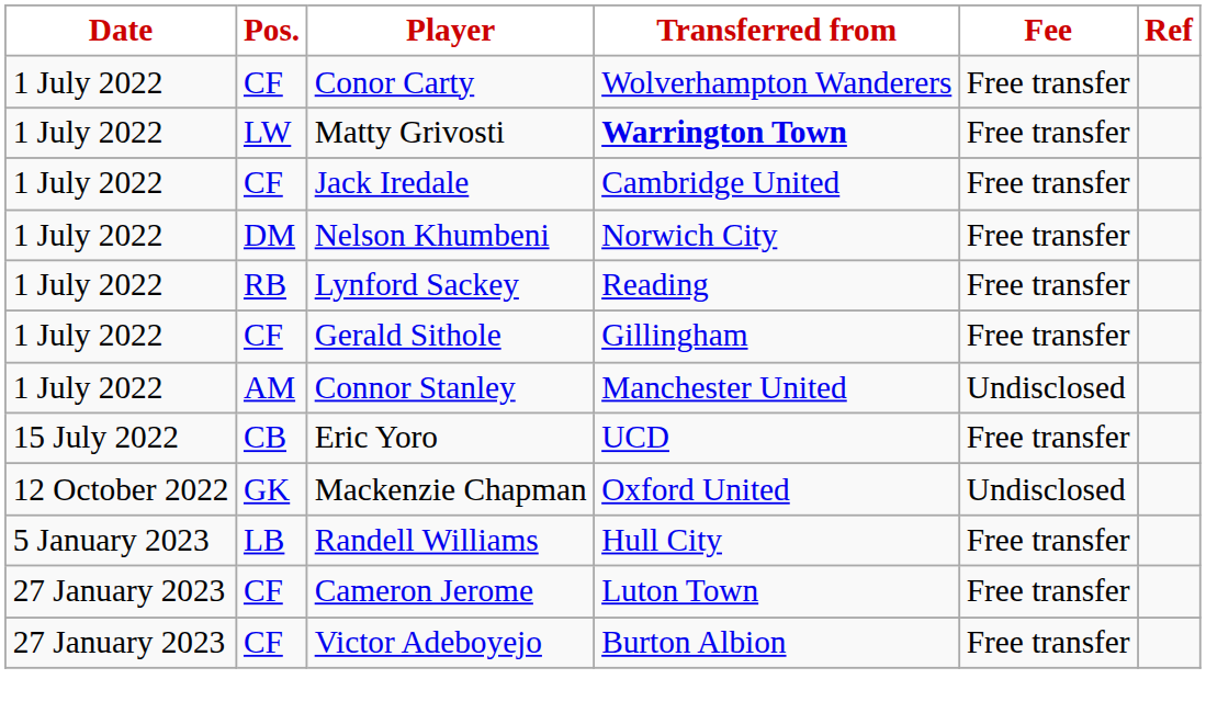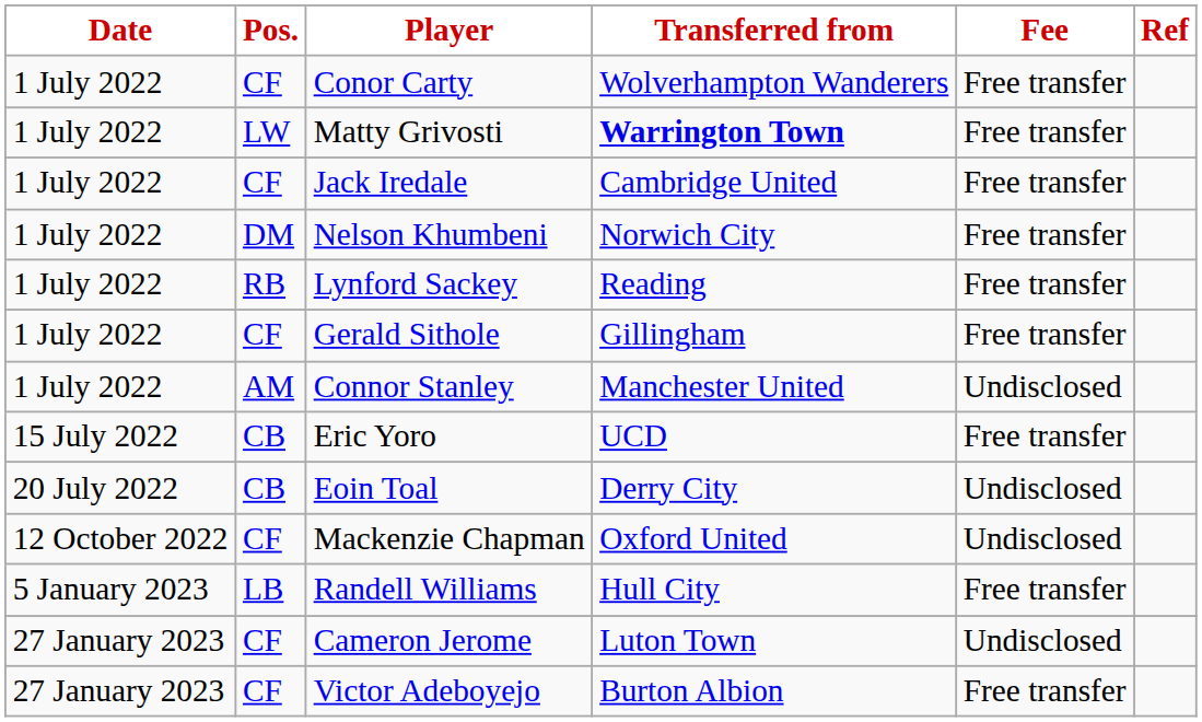+ row: 20 July 2022 | CB | Eoin Toal | Derry City | Undisclosed
Mackenzie Chapman | Pos.: GK -> CF
Cameron Jerome | Fee: Free transfer -> Undisclosed
